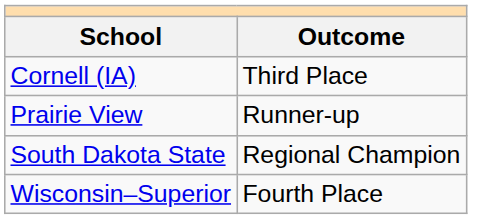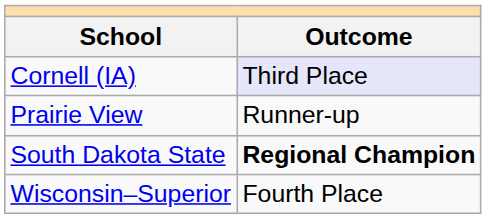Cornell (IA) | Outcome: no background -> lavender background
South Dakota State | Outcome: normal -> bold
